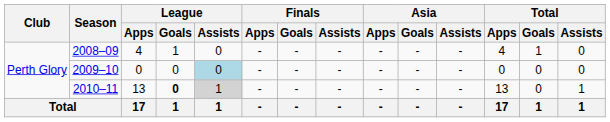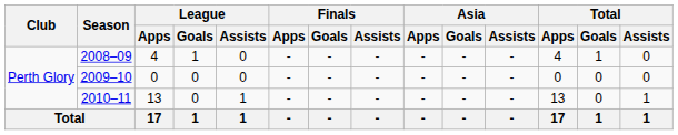2009–10 | League / Assists: lightblue background -> no background
2010–11 | League / Goals: bold -> normal
2010–11 | League / Assists: lightgrey background -> no background
